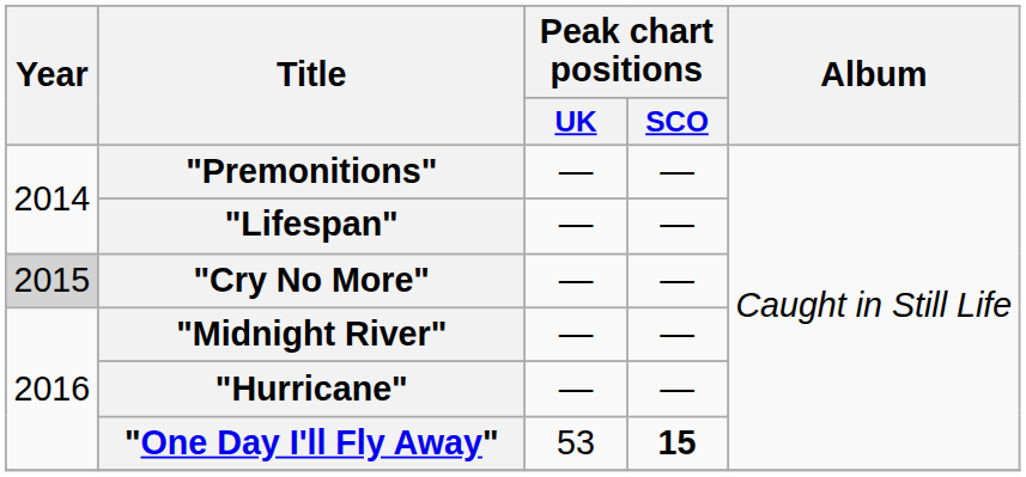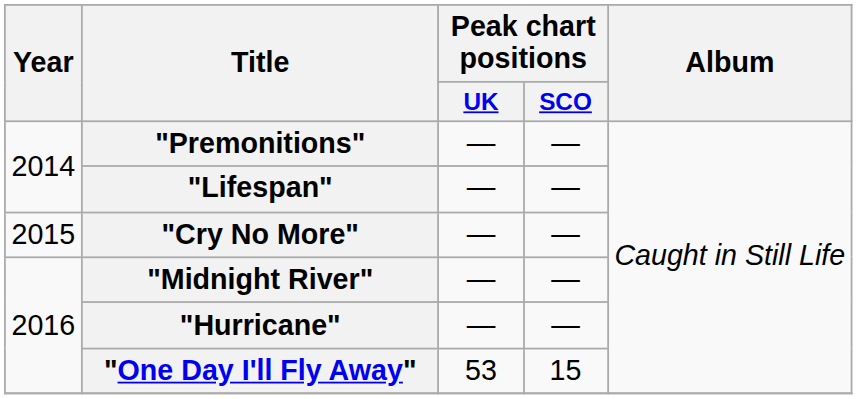"Cry No More" | Year: lightgrey background -> no background
"One Day I'll Fly Away" | Peak chart positions / SCO: bold -> normal
